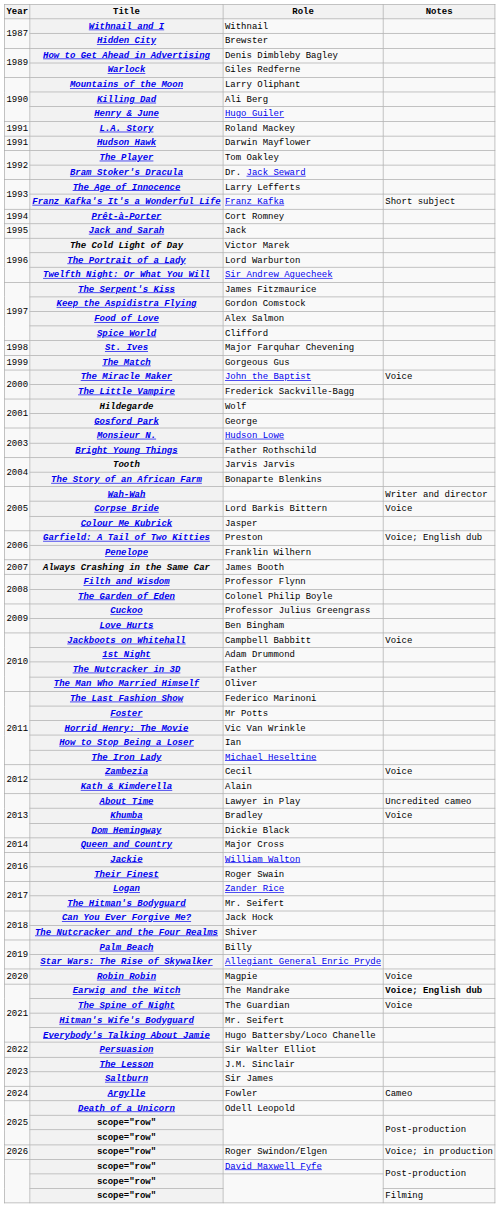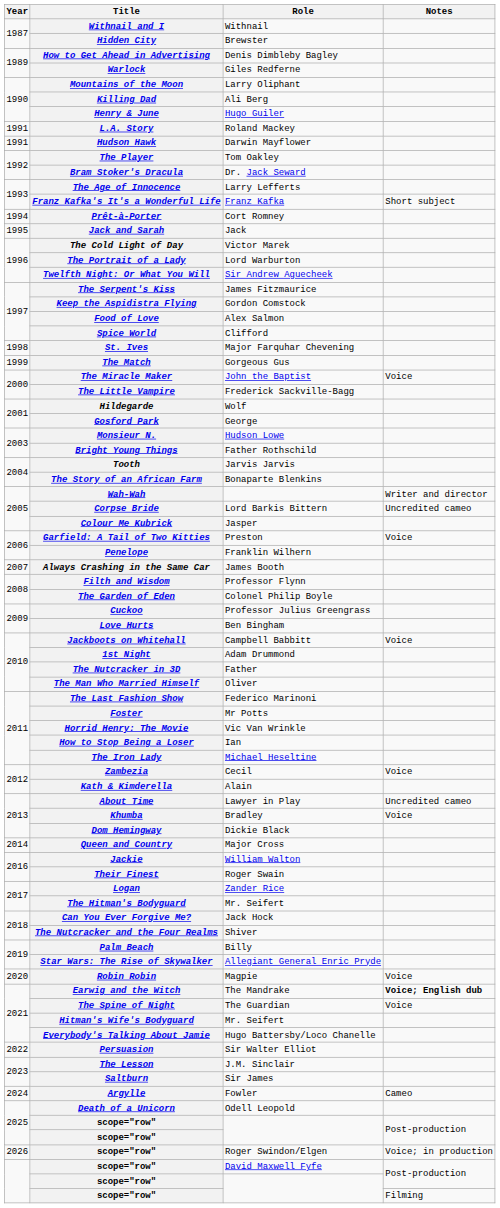Corpse Bride | Notes: Voice -> Uncredited cameo
Garfield: A Tail of Two Kitties | Notes: Voice; English dub -> Voice
